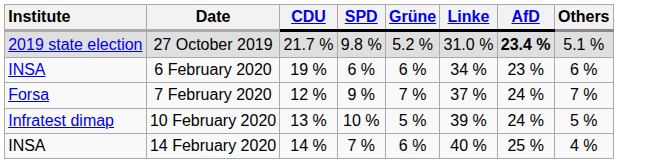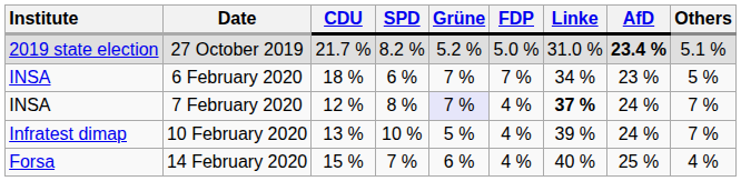+ column: FDP | 5.0 % | 7 % | 4 % | 4 % | 4 %
27 October 2019 | SPD: 9.8 % -> 8.2 %
6 February 2020 | CDU: 19 % -> 18 %
6 February 2020 | Grüne: 6 % -> 7 %
6 February 2020 | Others: 6 % -> 5 %
7 February 2020 | Institute: Forsa -> INSA
7 February 2020 | SPD: 9 % -> 8 %
7 February 2020 | Grüne: no background -> lavender background
7 February 2020 | Linke: normal -> bold
10 February 2020 | Others: 5 % -> 7 %
14 February 2020 | Institute: INSA -> Forsa
14 February 2020 | CDU: 14 % -> 15 %
